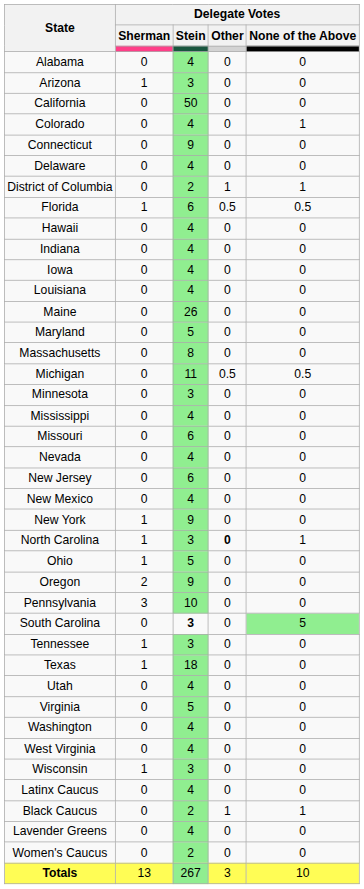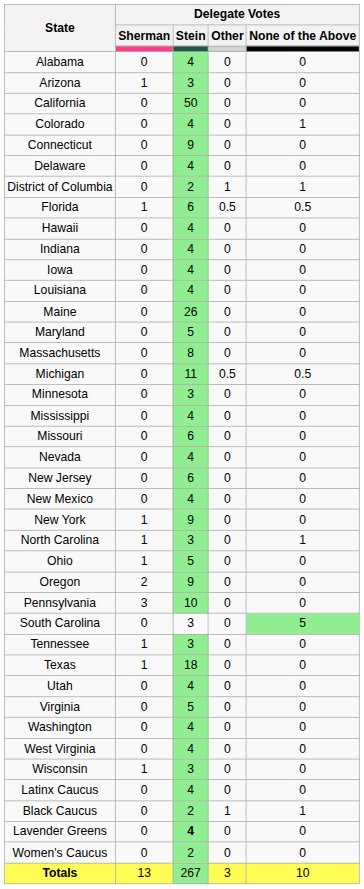North Carolina | Delegate Votes / Other: bold -> normal
South Carolina | Delegate Votes / Stein: bold -> normal
Lavender Greens | Delegate Votes / Stein: normal -> bold
